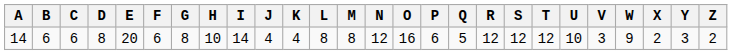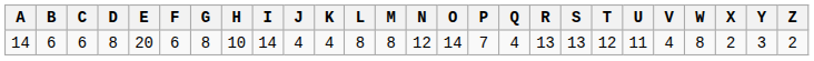row 2 | O: 16 -> 14
row 2 | P: 6 -> 7
row 2 | Q: 5 -> 4
row 2 | R: 12 -> 13
row 2 | S: 12 -> 13
row 2 | U: 10 -> 11
row 2 | V: 3 -> 4
row 2 | W: 9 -> 8
